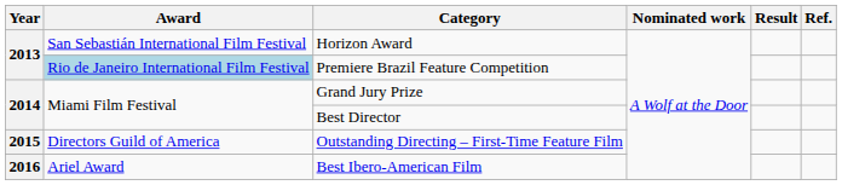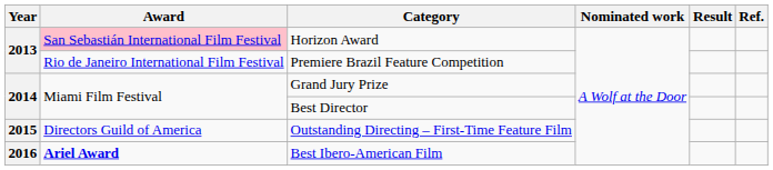Horizon Award | Award: no background -> pink background
Premiere Brazil Feature Competition | Award: lightblue background -> no background
Best Ibero-American Film | Award: normal -> bold
